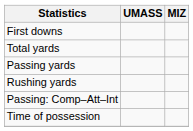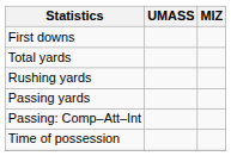rows swapped: Rushing yards <-> Passing yards
